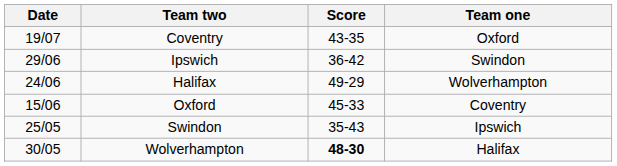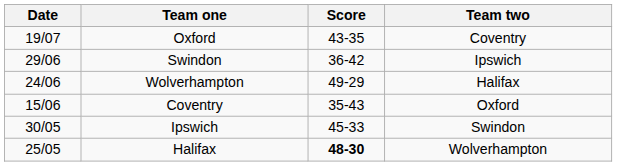columns swapped: Team one <-> Team two
row 5 | Score: 45-33 -> 35-43
row 6 | Date: 25/05 -> 30/05
row 6 | Score: 35-43 -> 45-33
row 7 | Date: 30/05 -> 25/05
